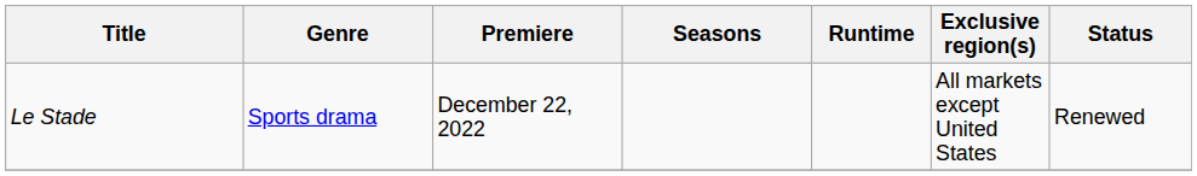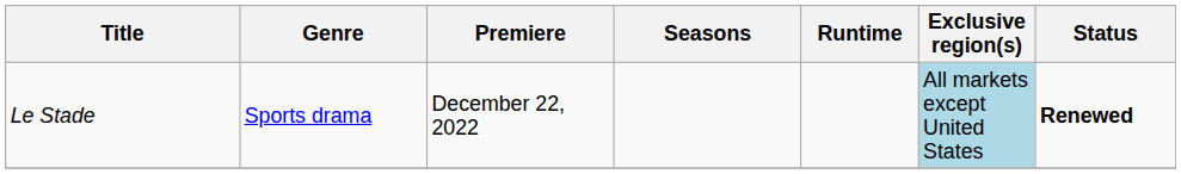Le Stade | Exclusive region(s): no background -> lightblue background
Le Stade | Status: normal -> bold
